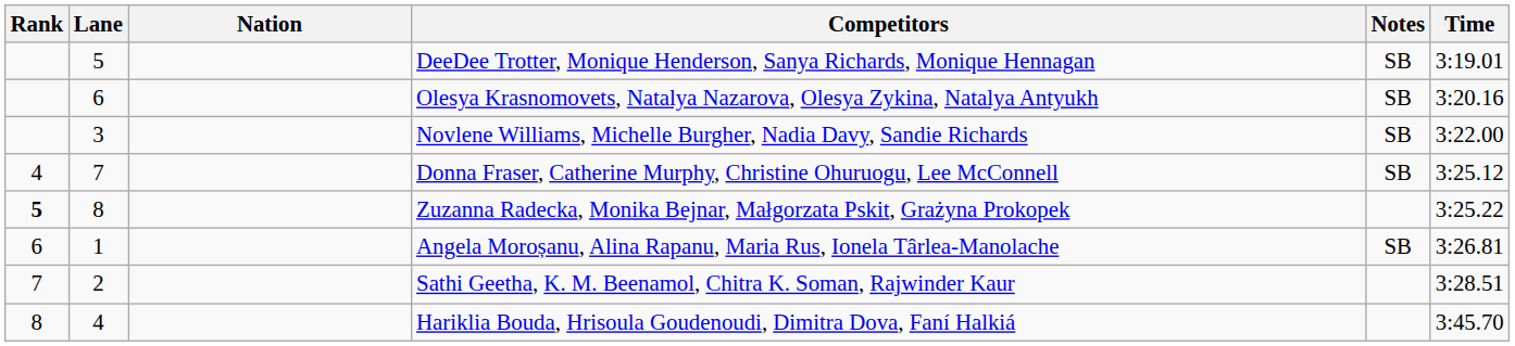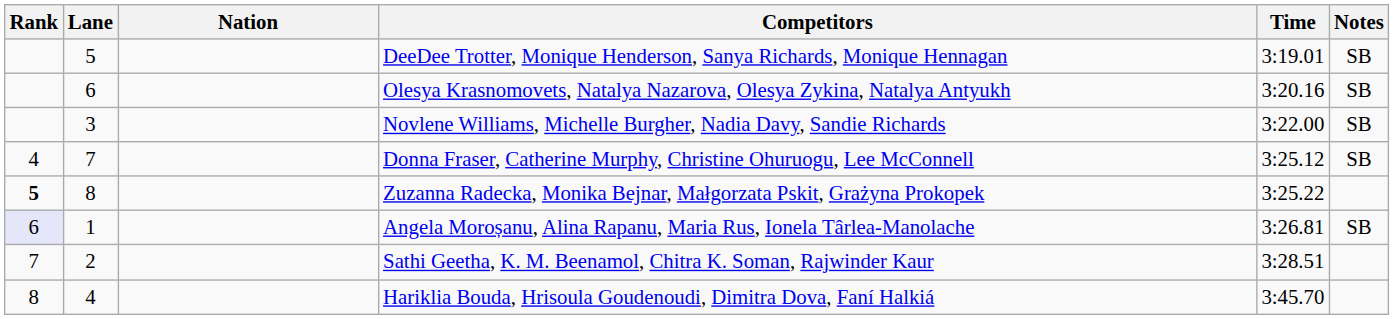columns swapped: Time <-> Notes
row 7 | Rank: no background -> lavender background
